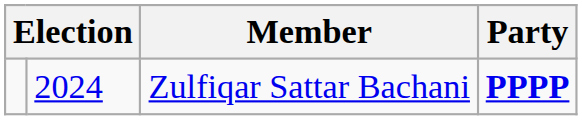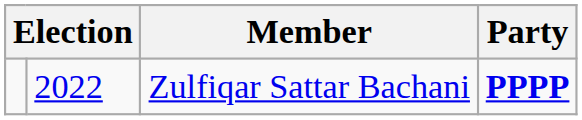Zulfiqar Sattar Bachani | column 2: 2024 -> 2022
